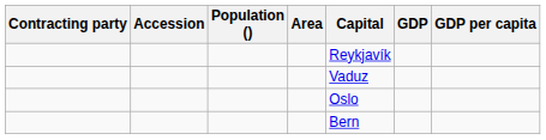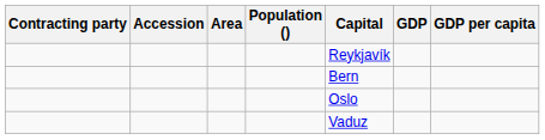columns swapped: Population () <-> Area
row 3 | Capital: Vaduz -> Bern
row 5 | Capital: Bern -> Vaduz
